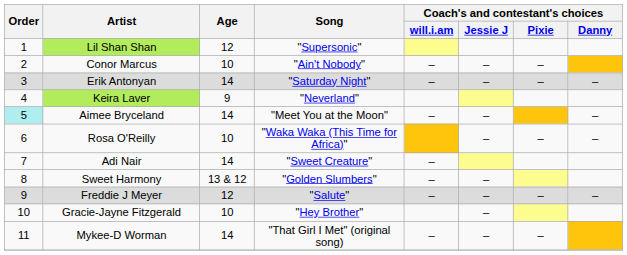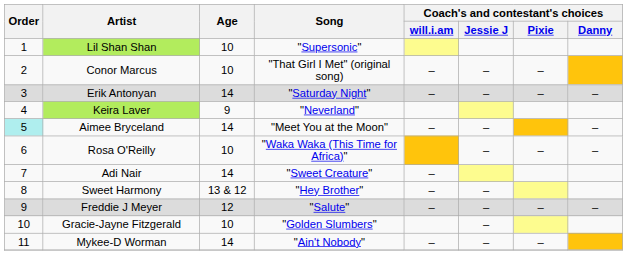Lil Shan Shan | Age: 12 -> 10
Conor Marcus | Song: "Ain't Nobody" -> "That Girl I Met" (original song)
Sweet Harmony | Song: "Golden Slumbers" -> "Hey Brother"
Gracie-Jayne Fitzgerald | Song: "Hey Brother" -> "Golden Slumbers"
Mykee-D Worman | Song: "That Girl I Met" (original song) -> "Ain't Nobody"
